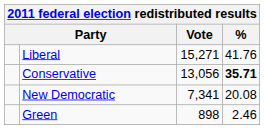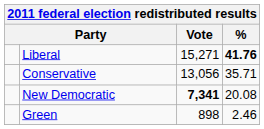Liberal | %: normal -> bold
Conservative | %: bold -> normal
New Democratic | Vote: normal -> bold
